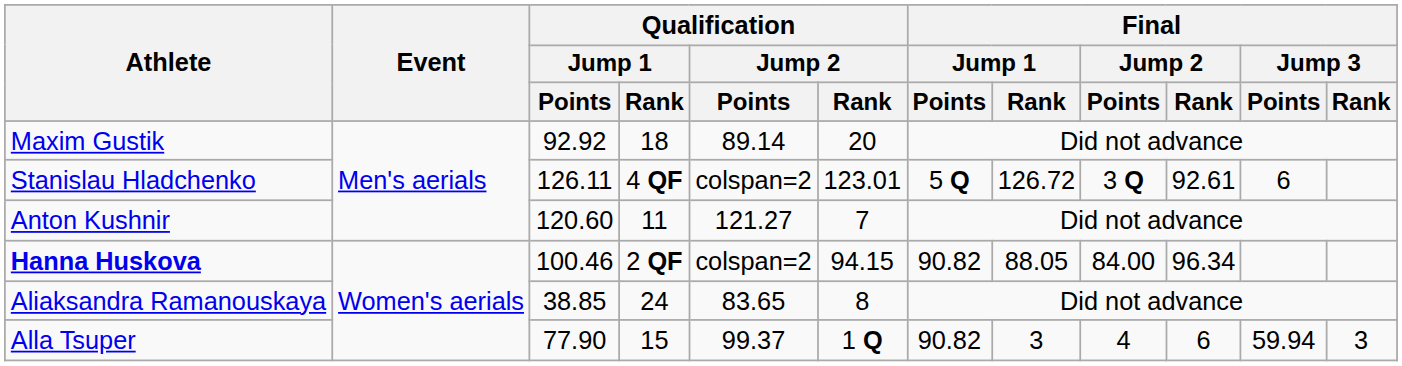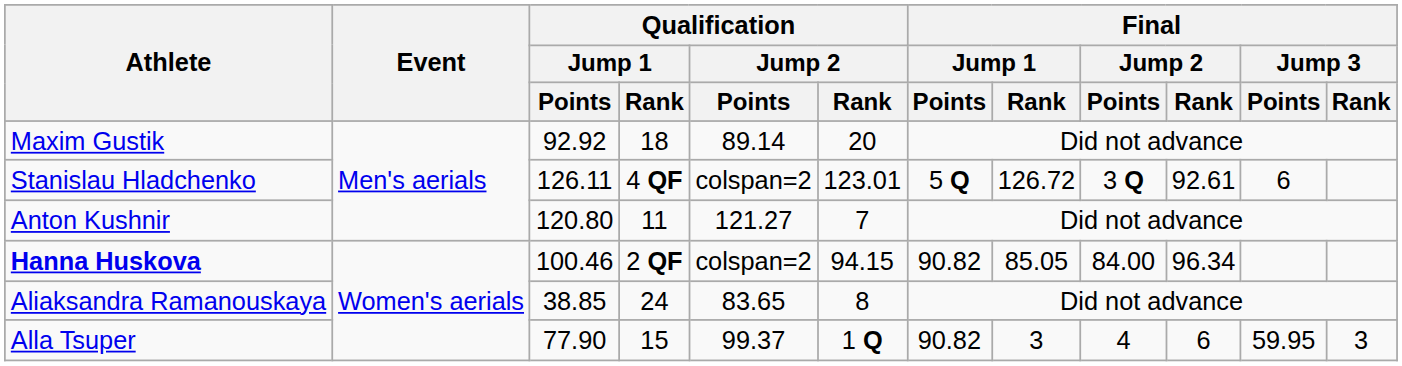Anton Kushnir | Qualification / Jump 1 / Points: 120.60 -> 120.80
Hanna Huskova | Final / Jump 1 / Rank: 88.05 -> 85.05
Alla Tsuper | Final / Jump 3 / Points: 59.94 -> 59.95
